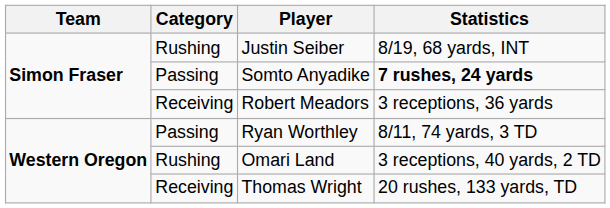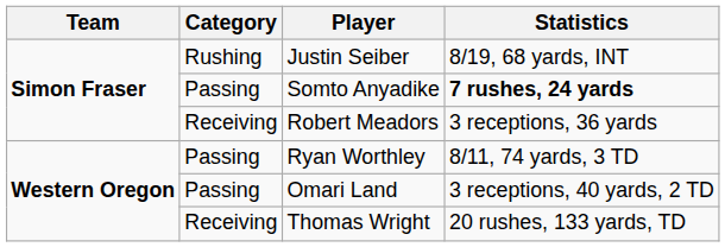Omari Land | Category: Rushing -> Passing
